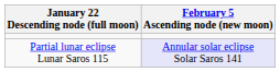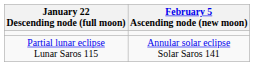Partial lunar eclipse Lunar Saros 115 | February 5 Ascending node (new moon): lavender background -> no background
